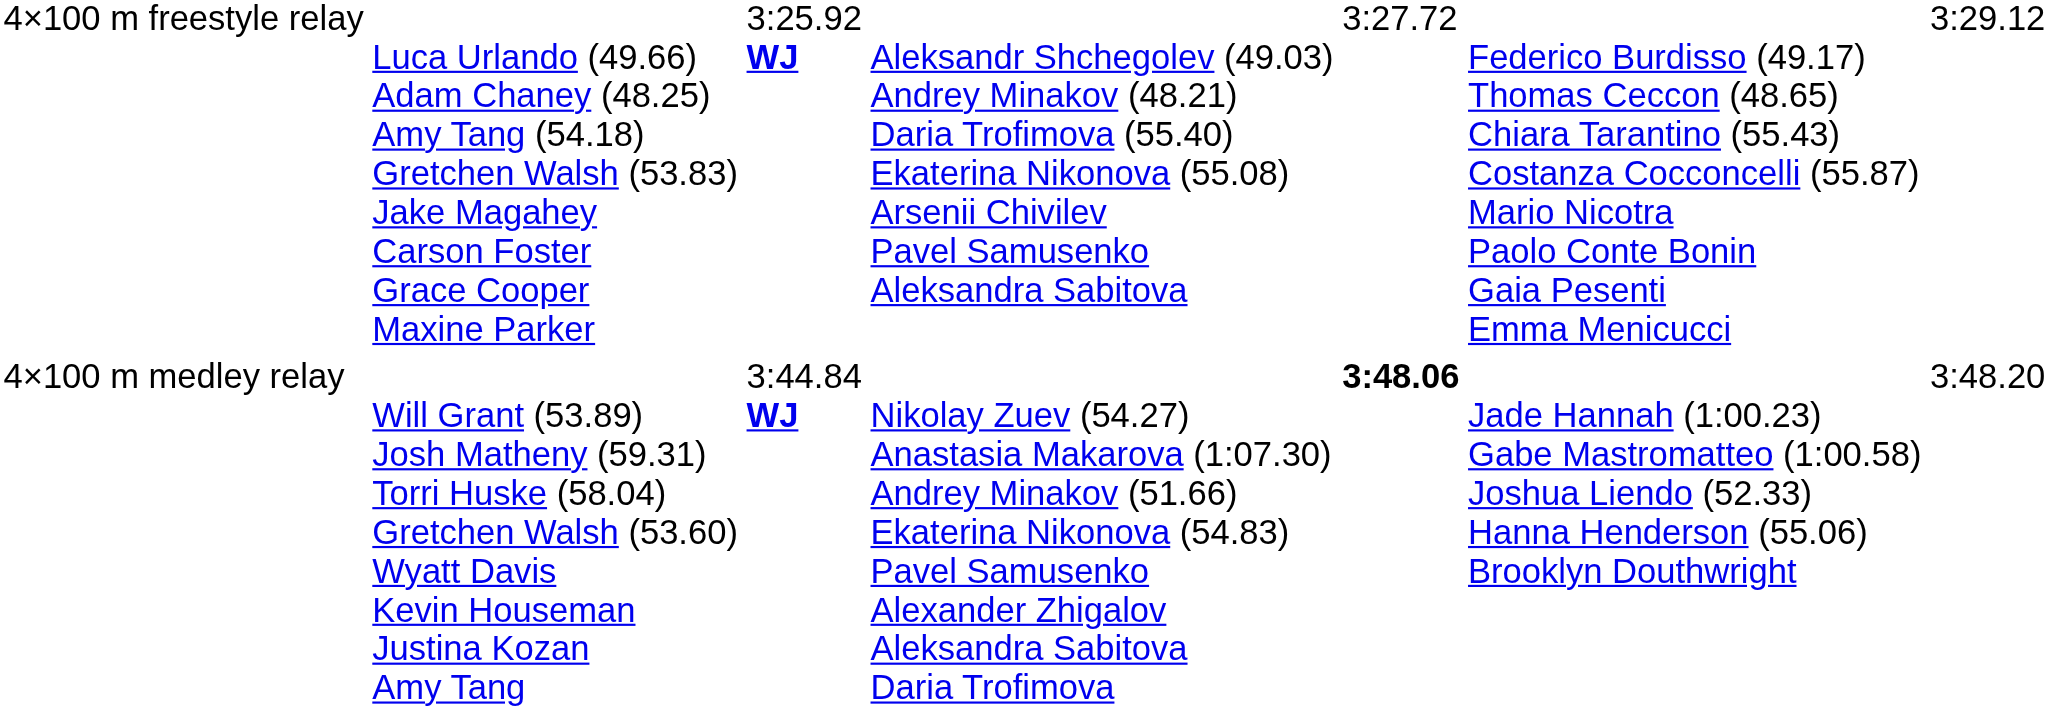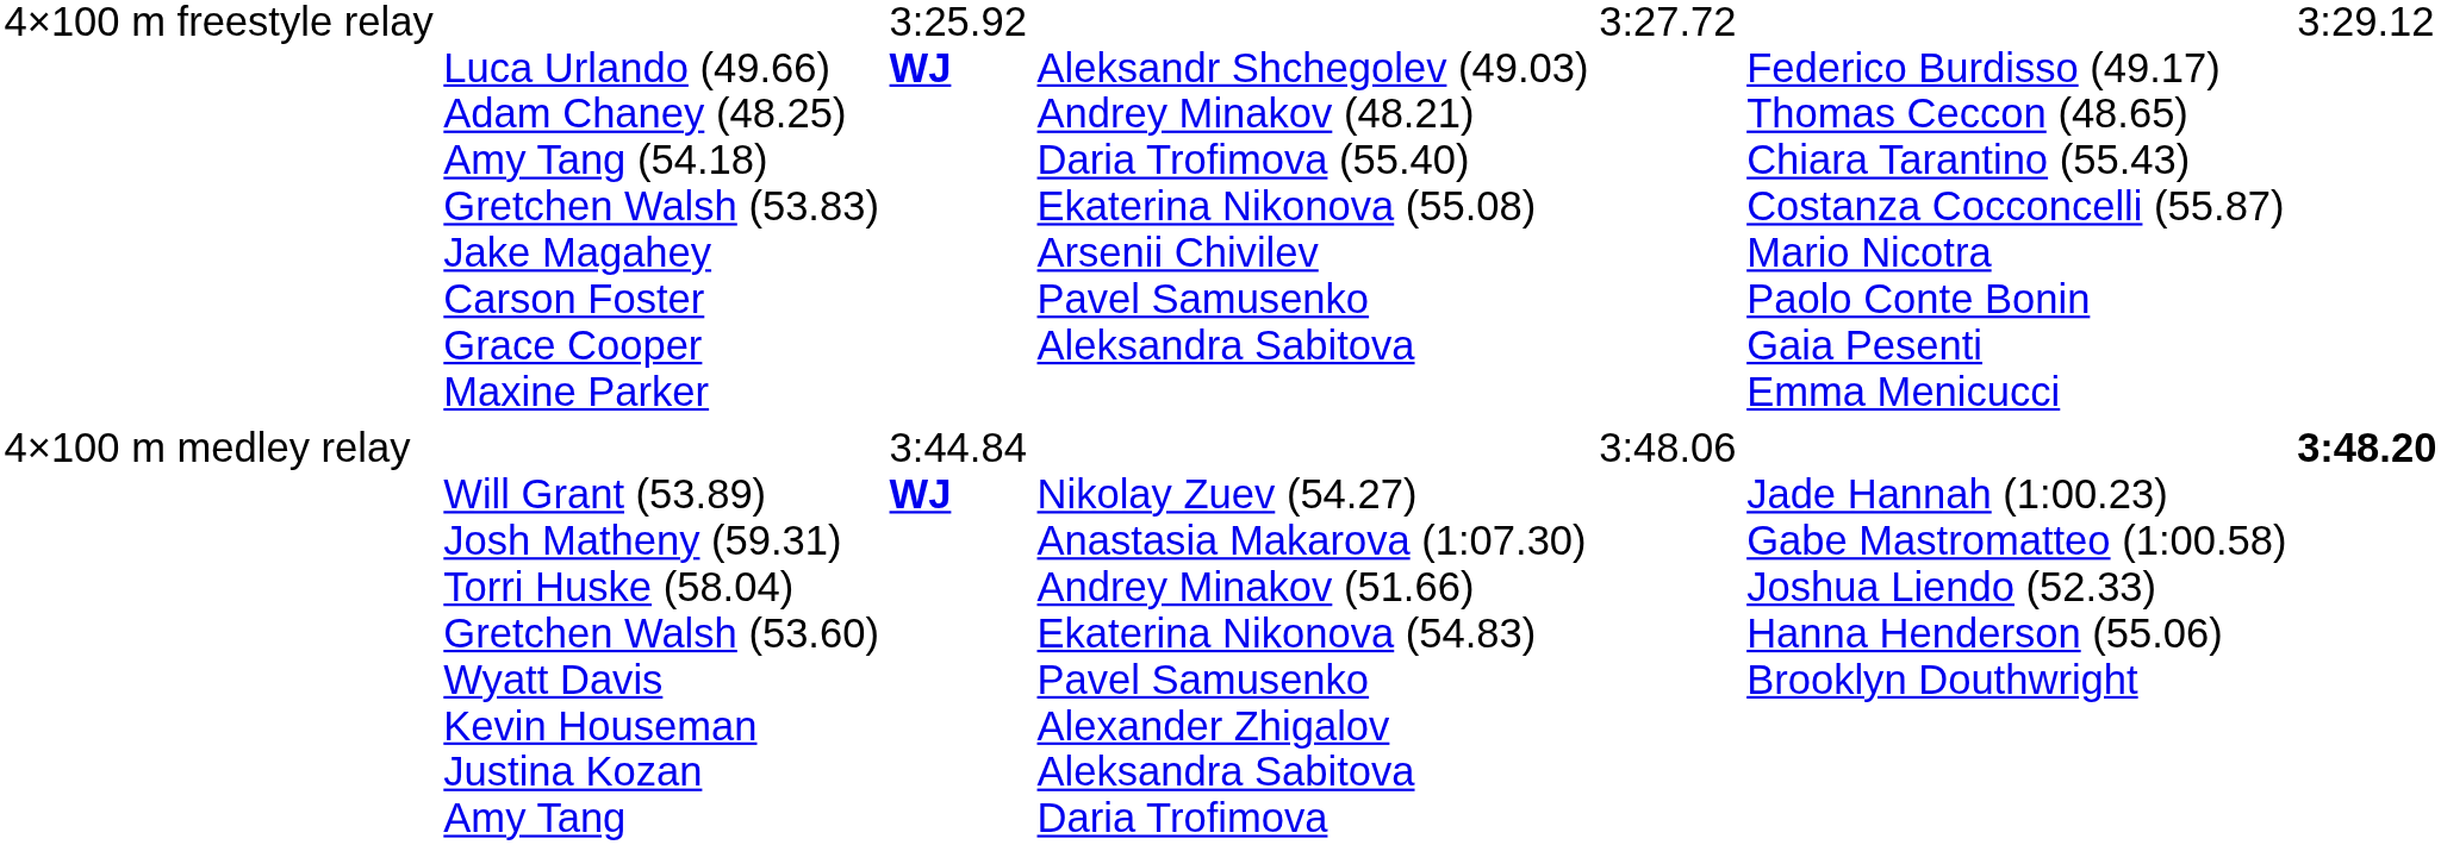4×100 m medley relay | column 5: bold -> normal
4×100 m medley relay | column 7: normal -> bold
